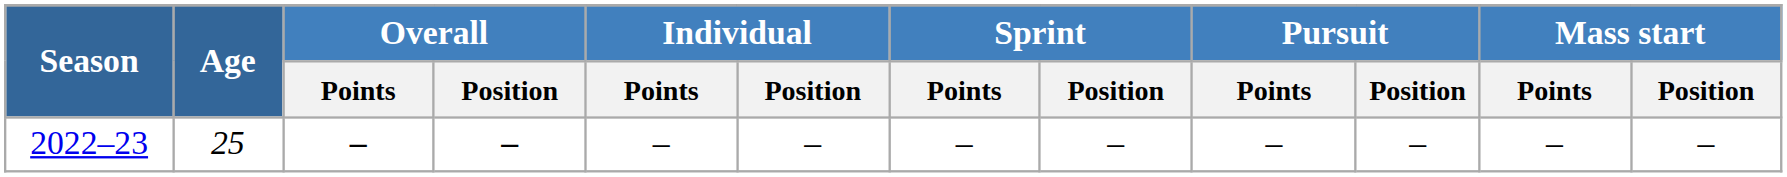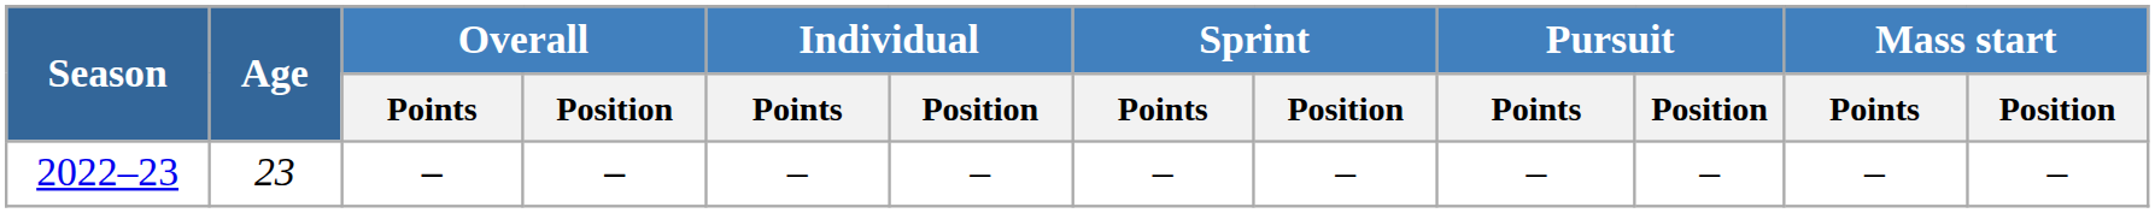2022–23 | Age: 25 -> 23
